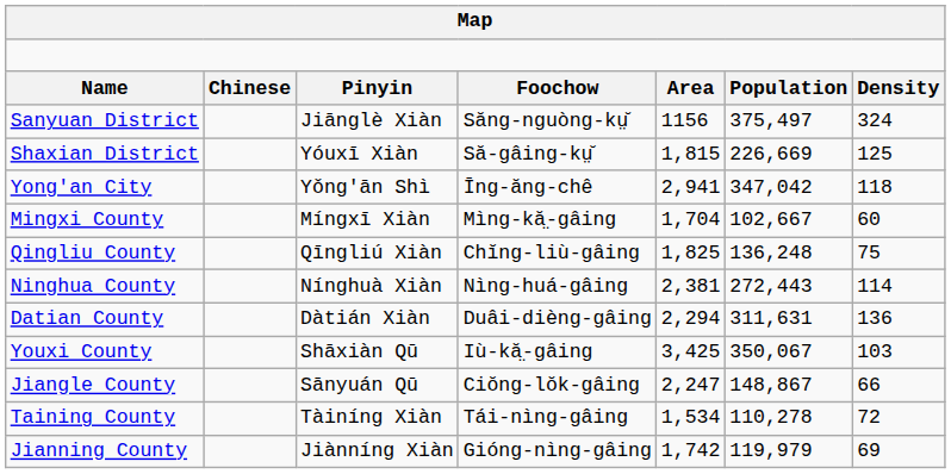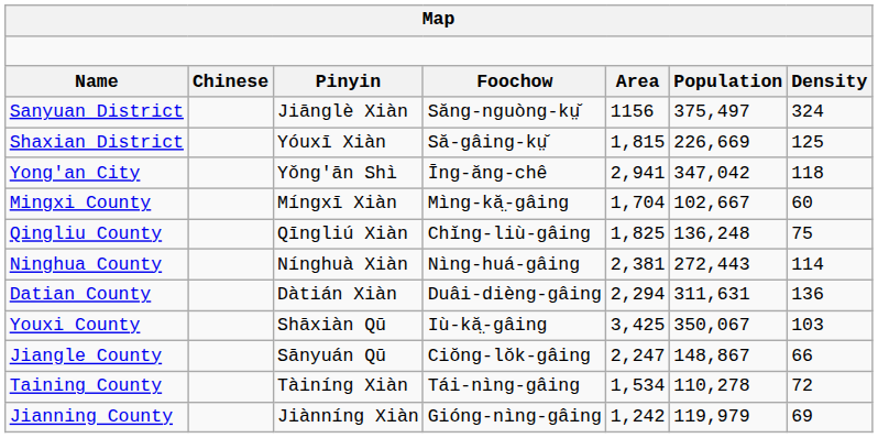Jianning County | column 5: 1,742 -> 1,242
